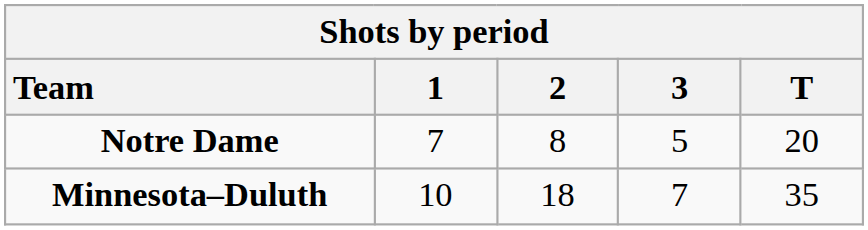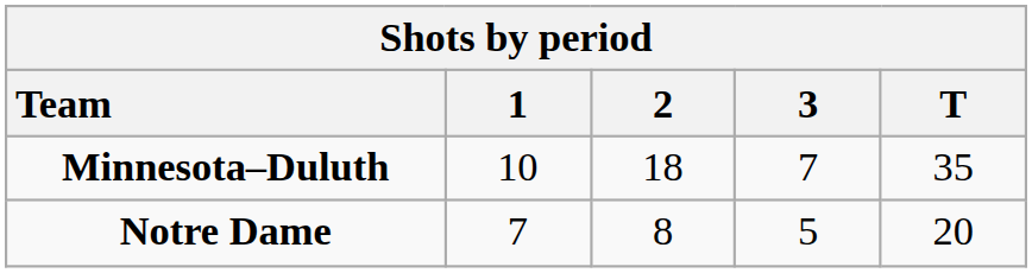rows swapped: Minnesota–Duluth <-> Notre Dame
